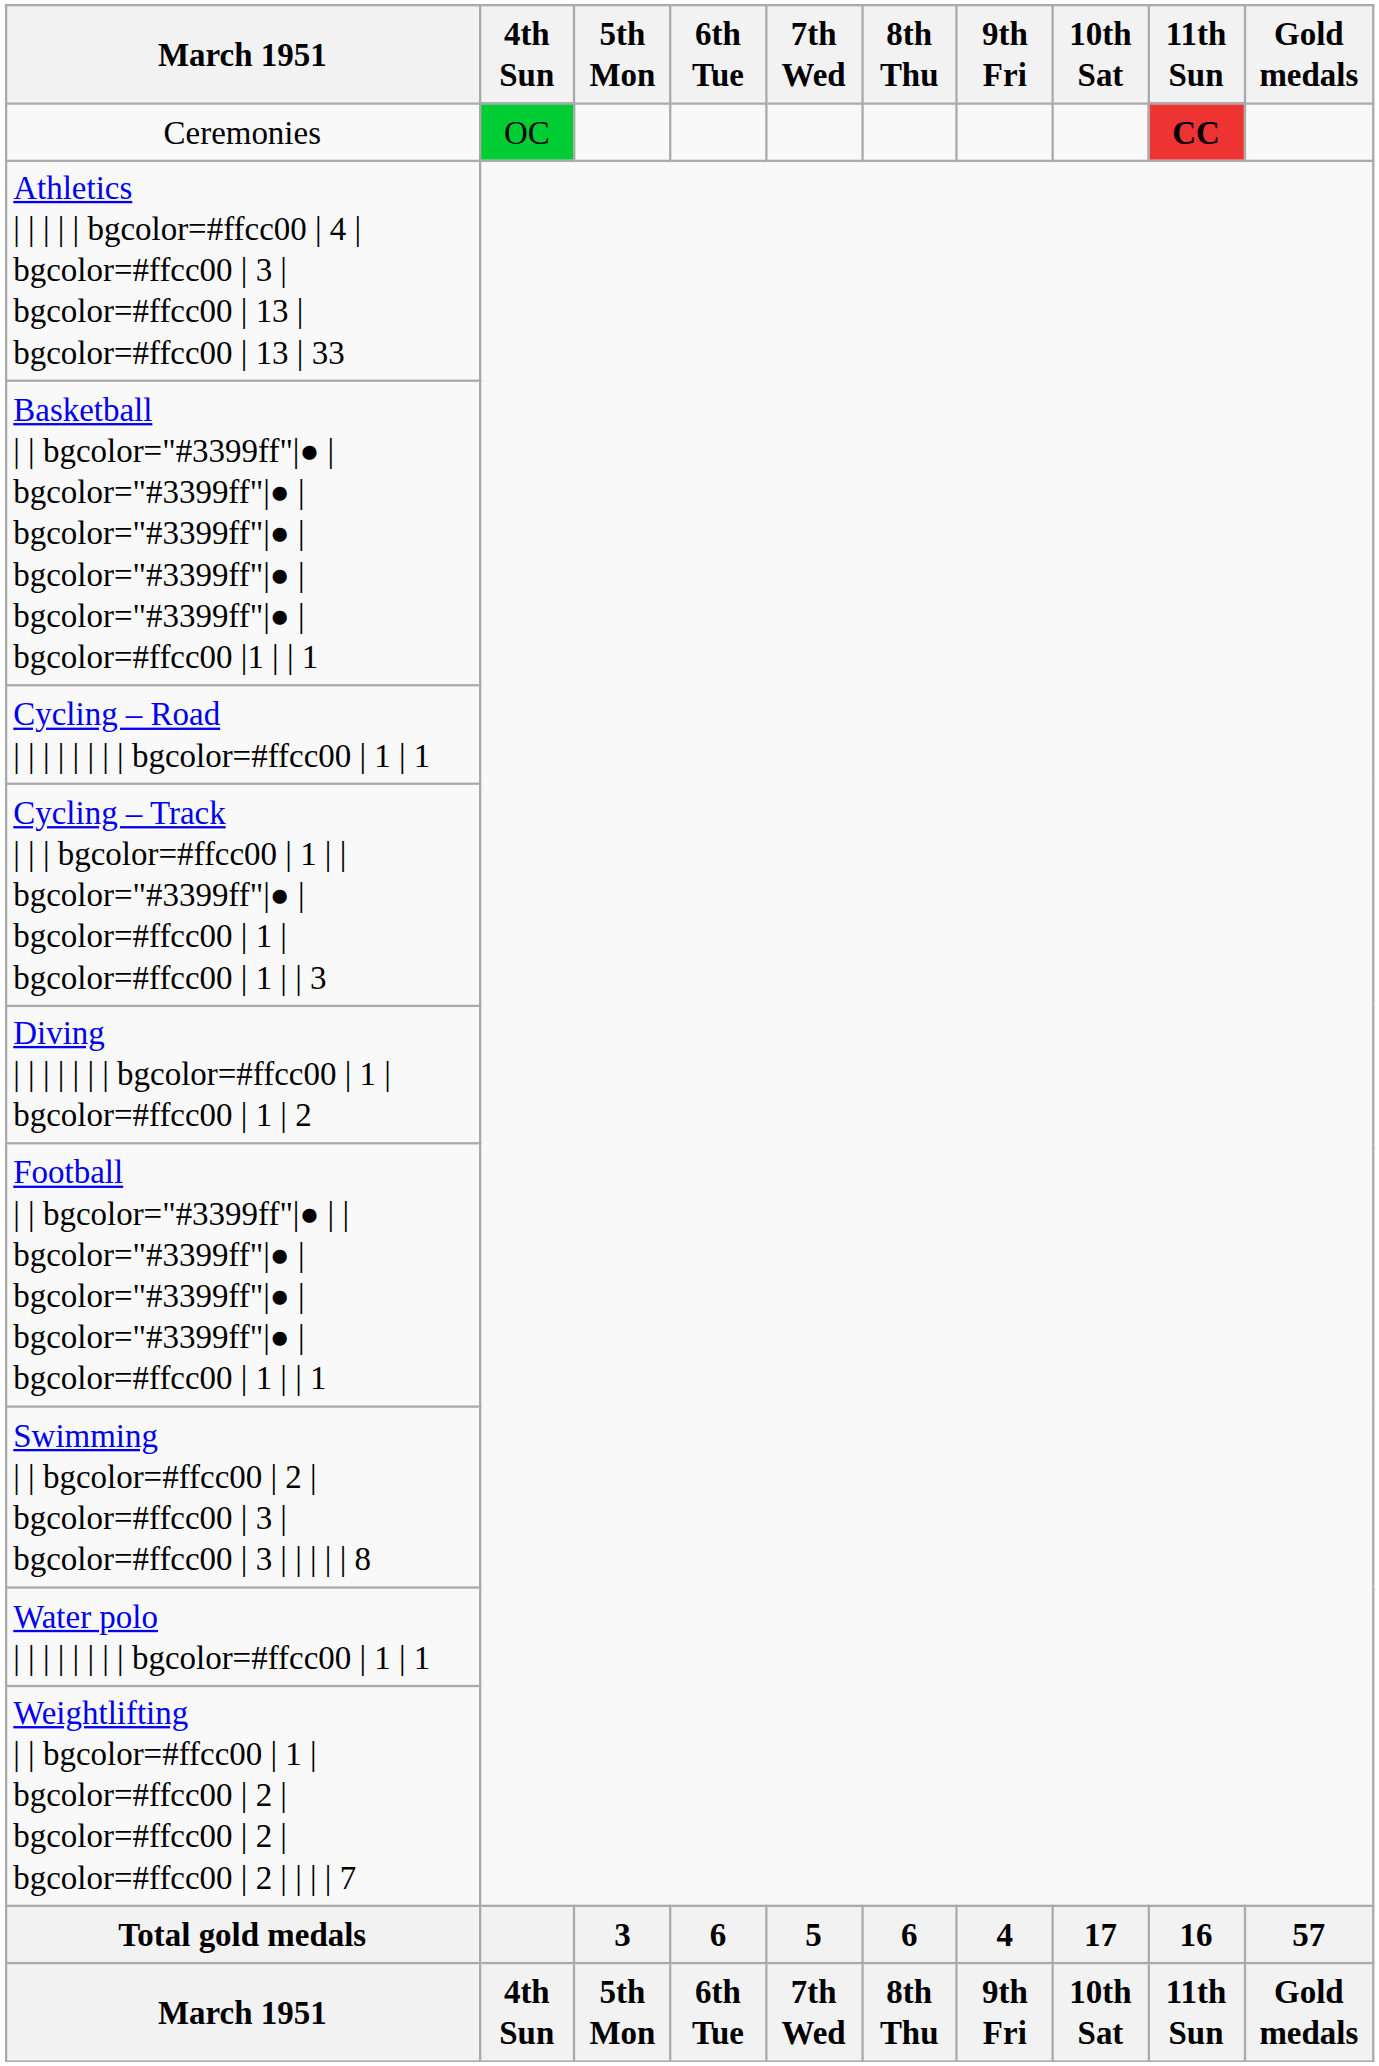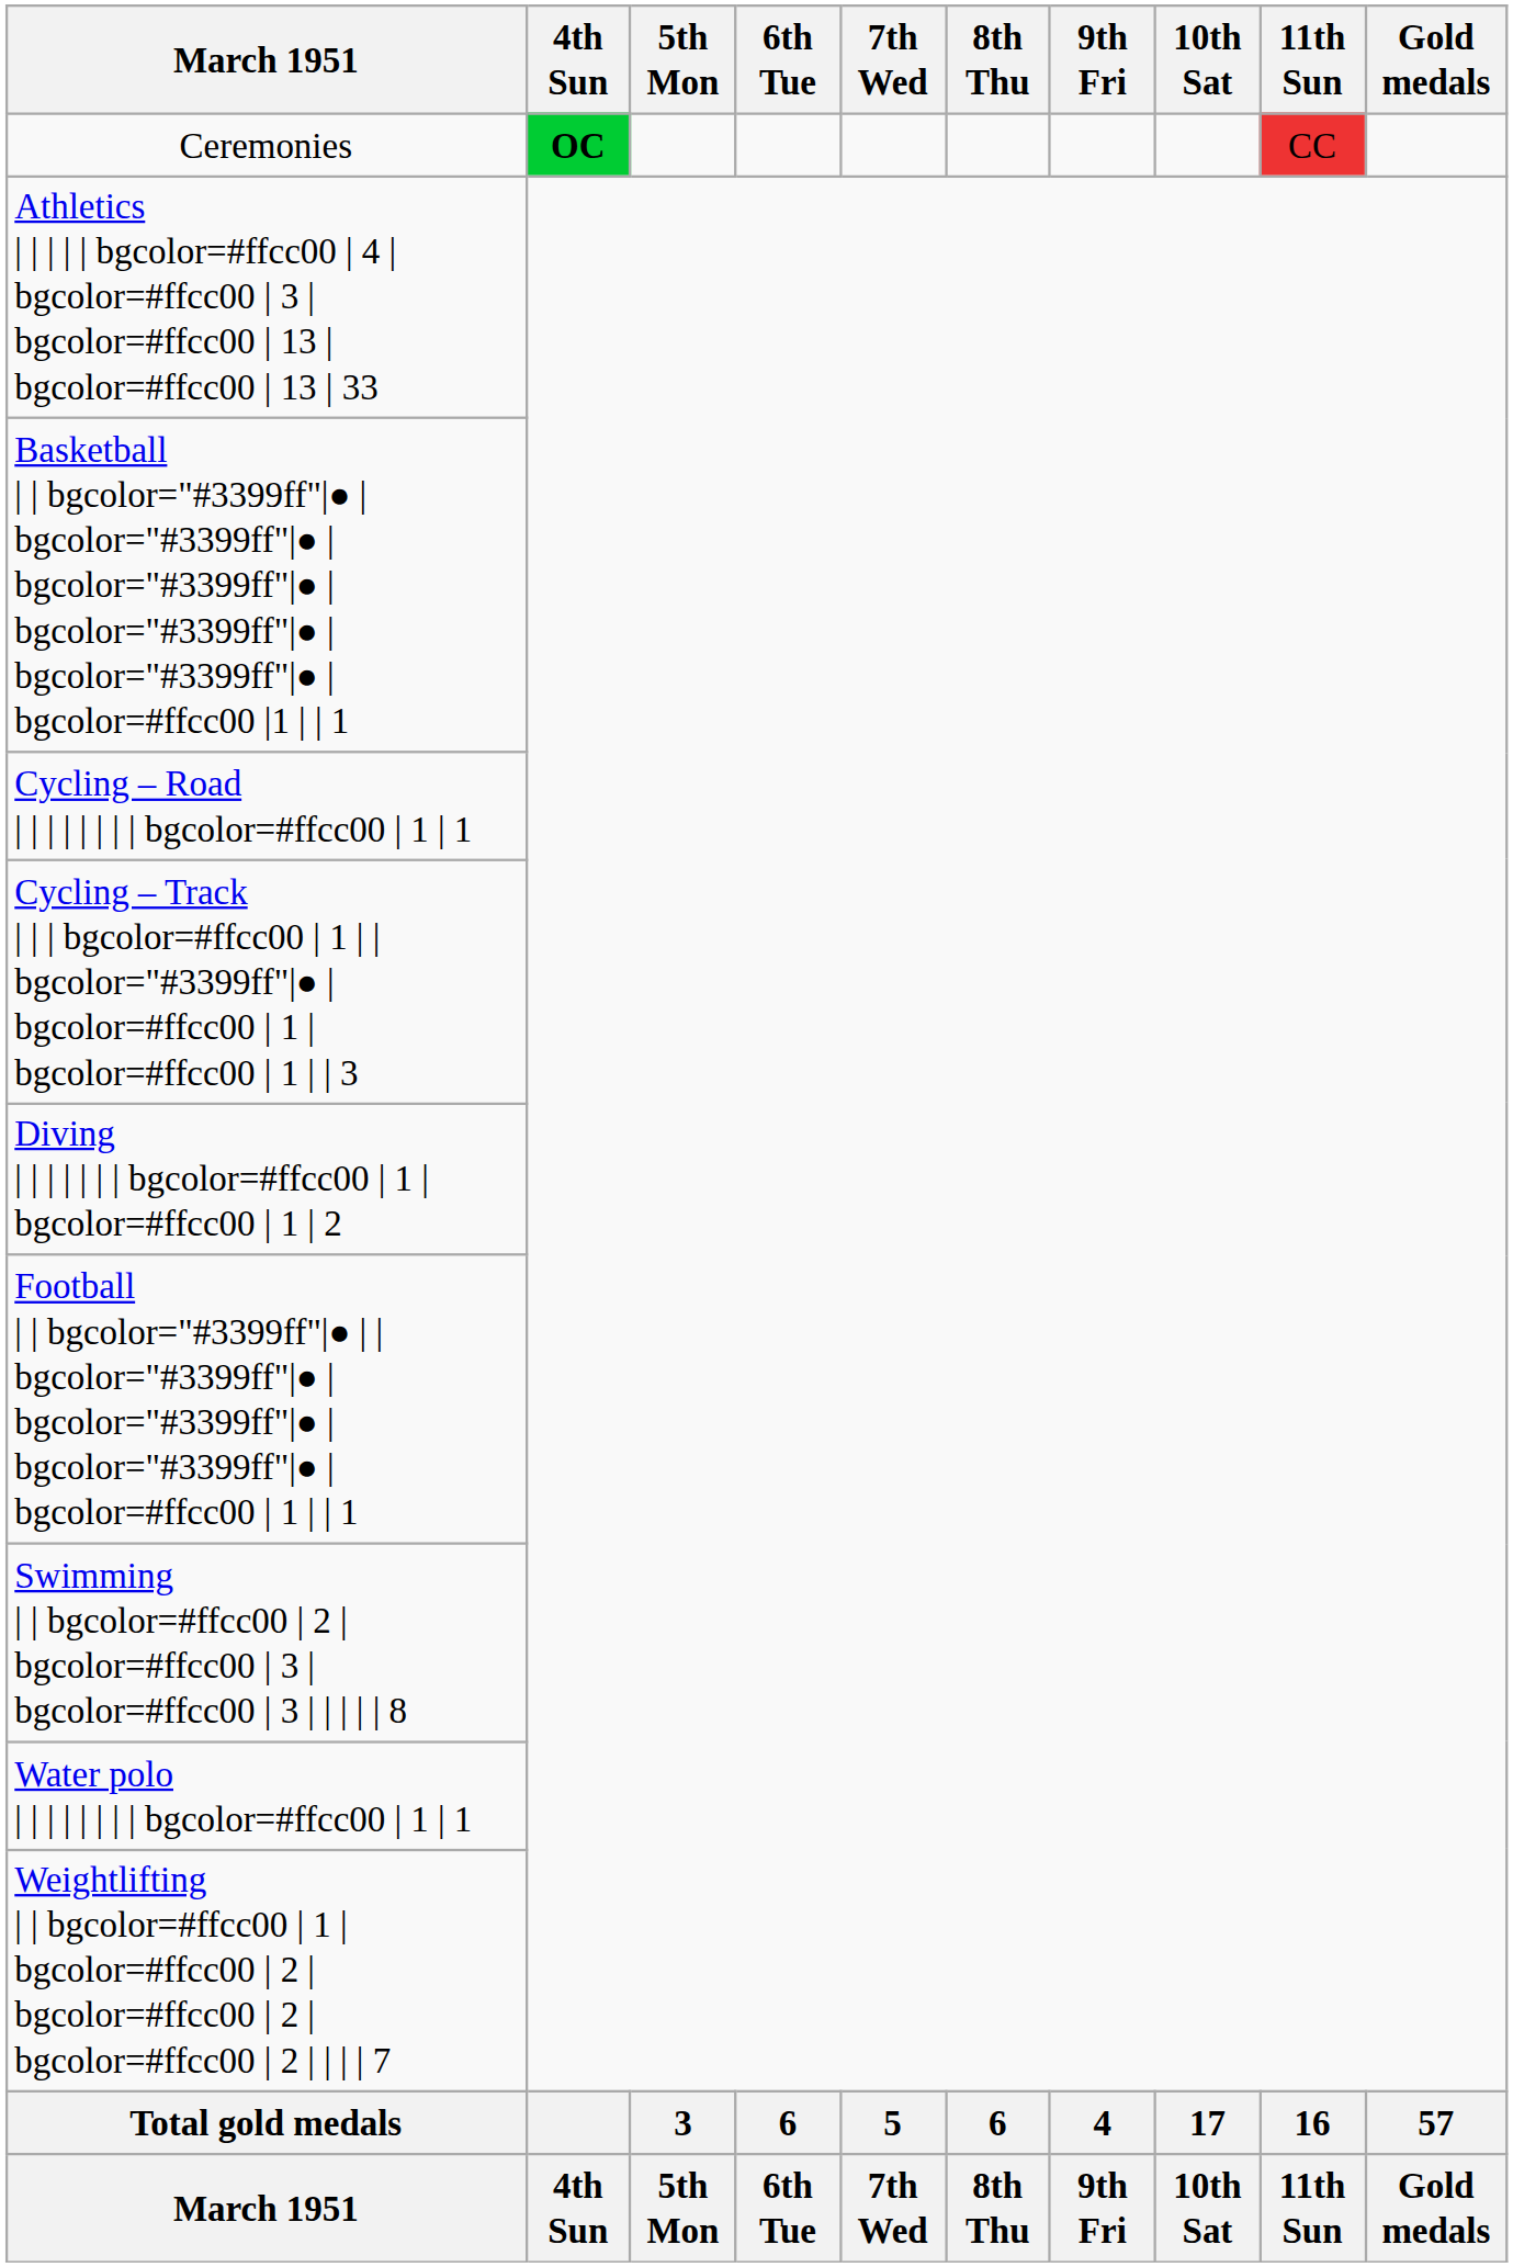Ceremonies | 4th Sun: normal -> bold
Ceremonies | 11th Sun: bold -> normal
